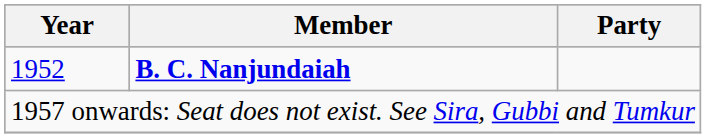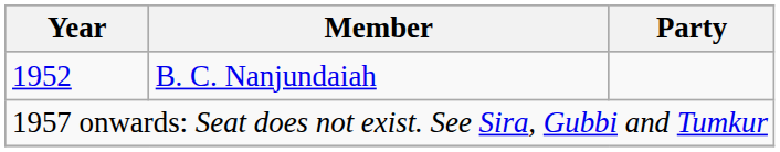1952 | Member: bold -> normal
